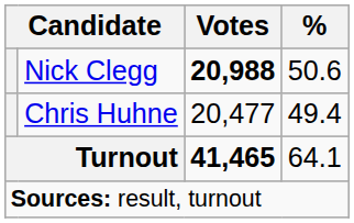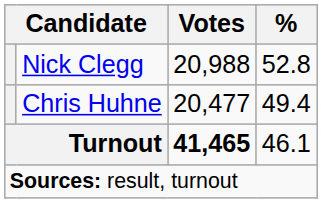Nick Clegg | Votes: bold -> normal
Nick Clegg | %: 50.6 -> 52.8
Turnout | %: 64.1 -> 46.1
